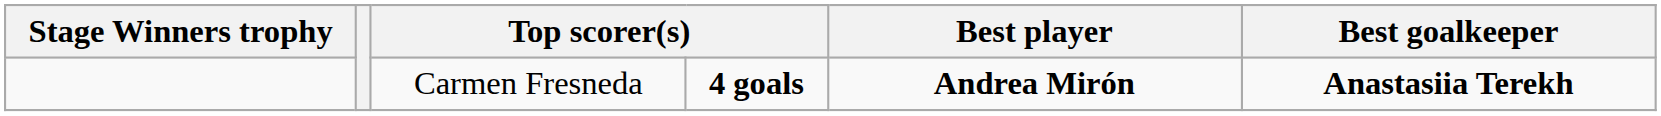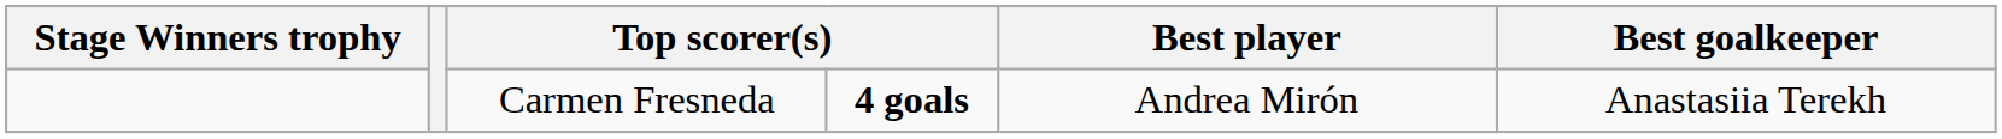Carmen Fresneda | Best player: bold -> normal
Carmen Fresneda | Best goalkeeper: bold -> normal
